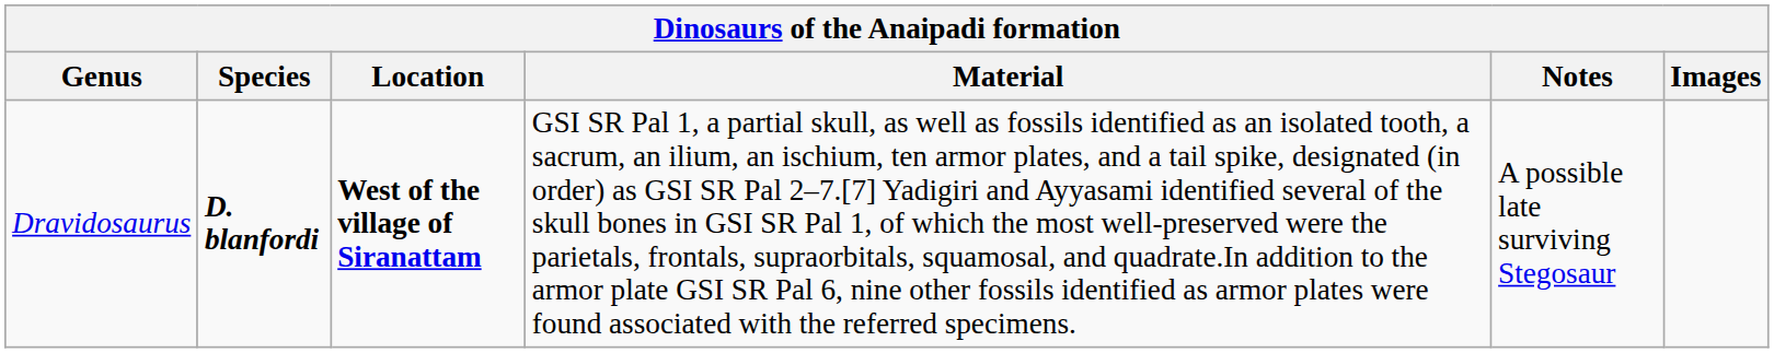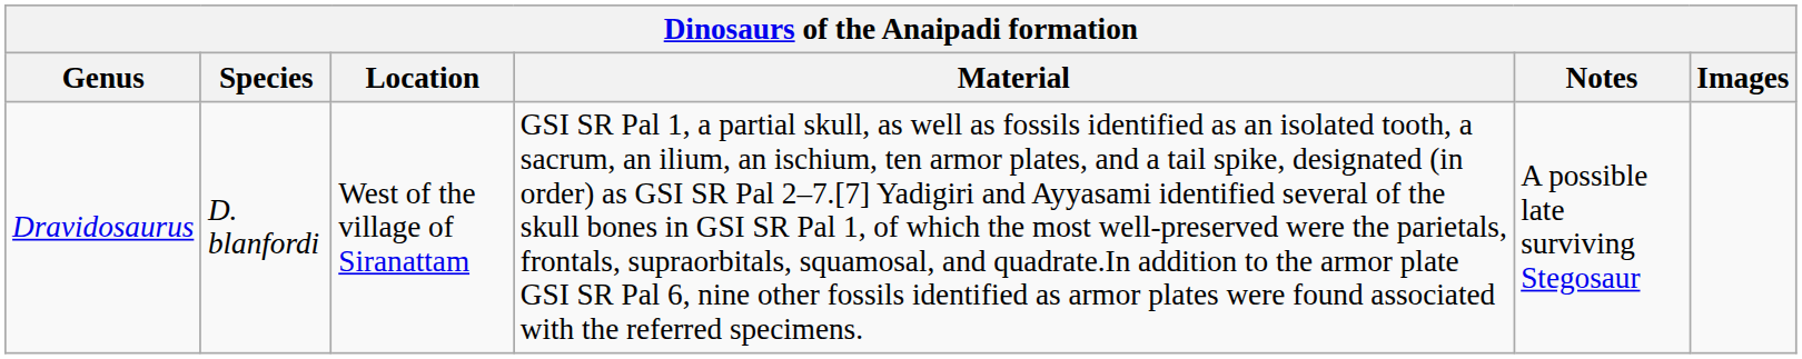Dravidosaurus | Species: bold -> normal
Dravidosaurus | Location: bold -> normal
